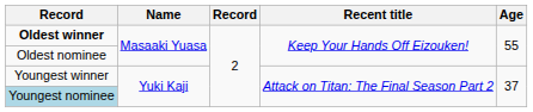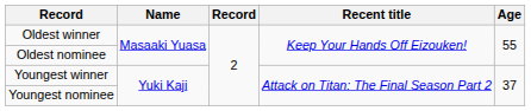Oldest winner | column 1: bold -> normal
Youngest nominee | column 1: lightblue background -> no background
